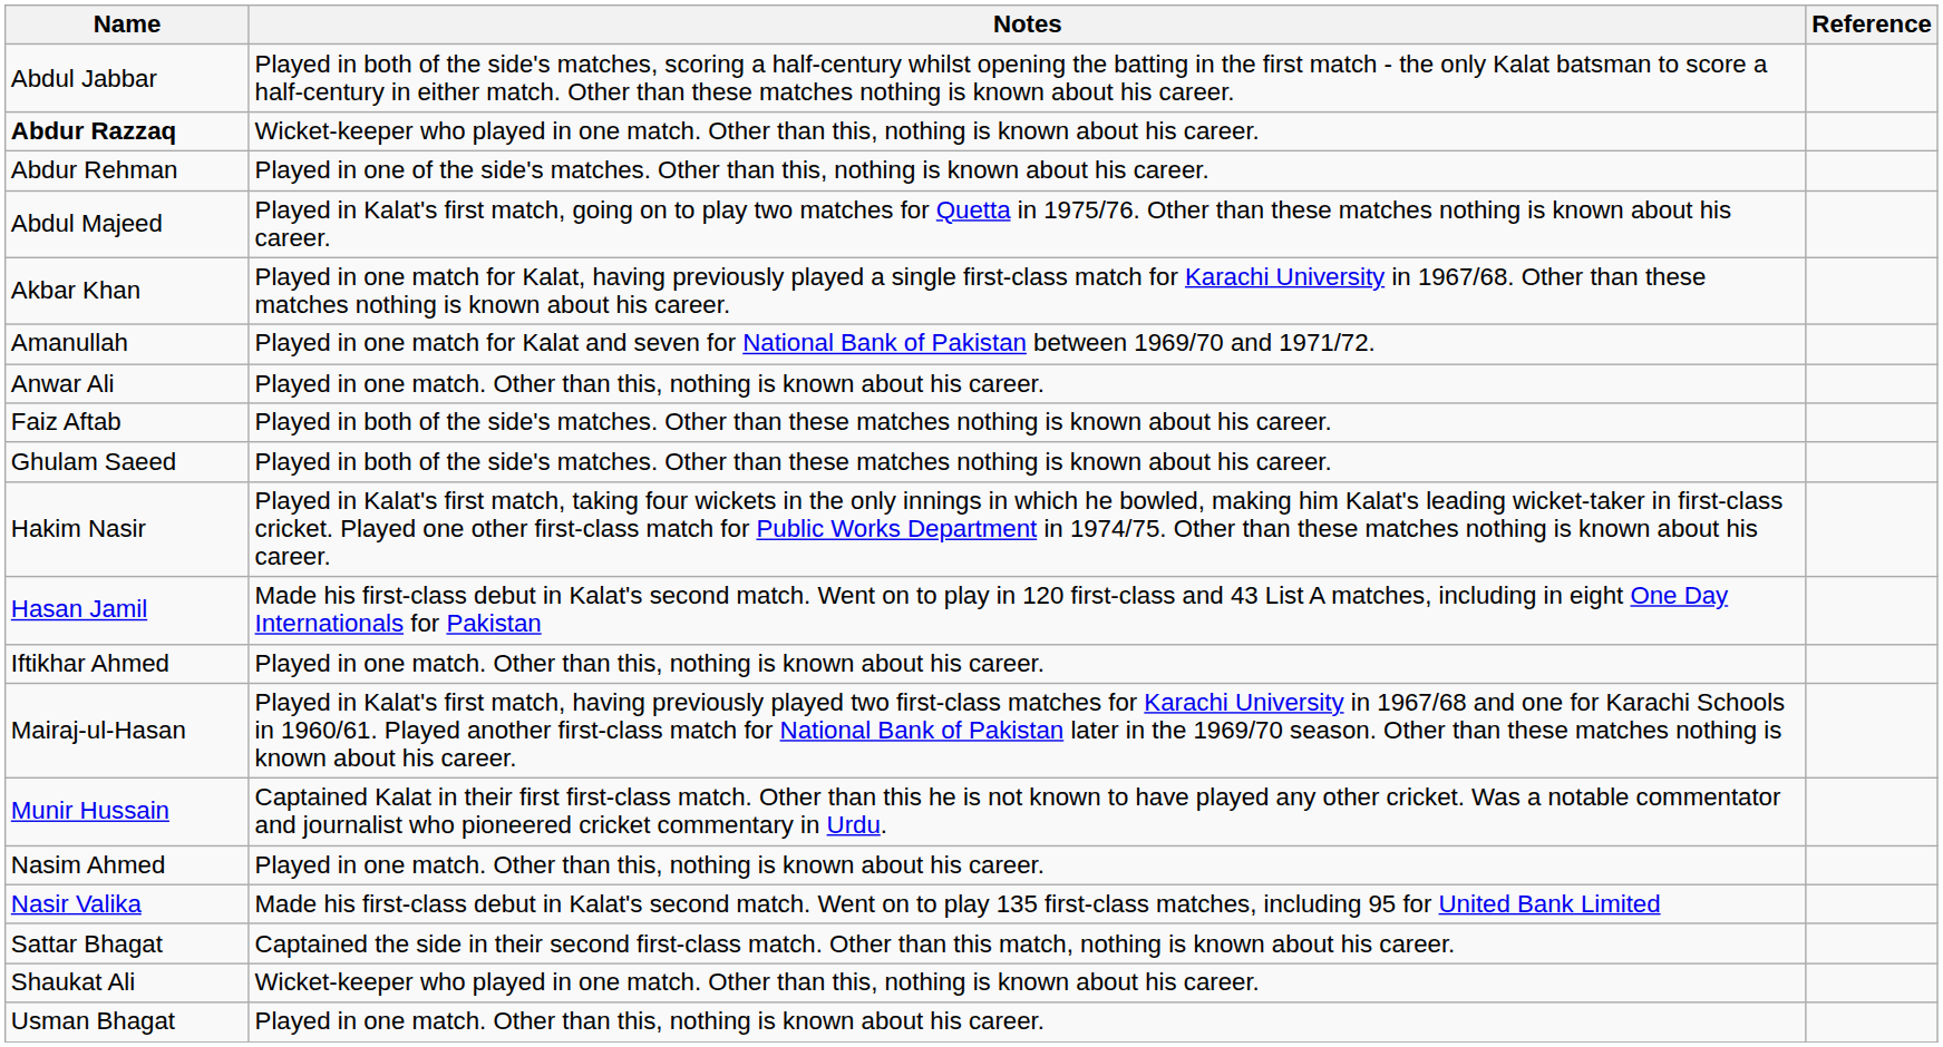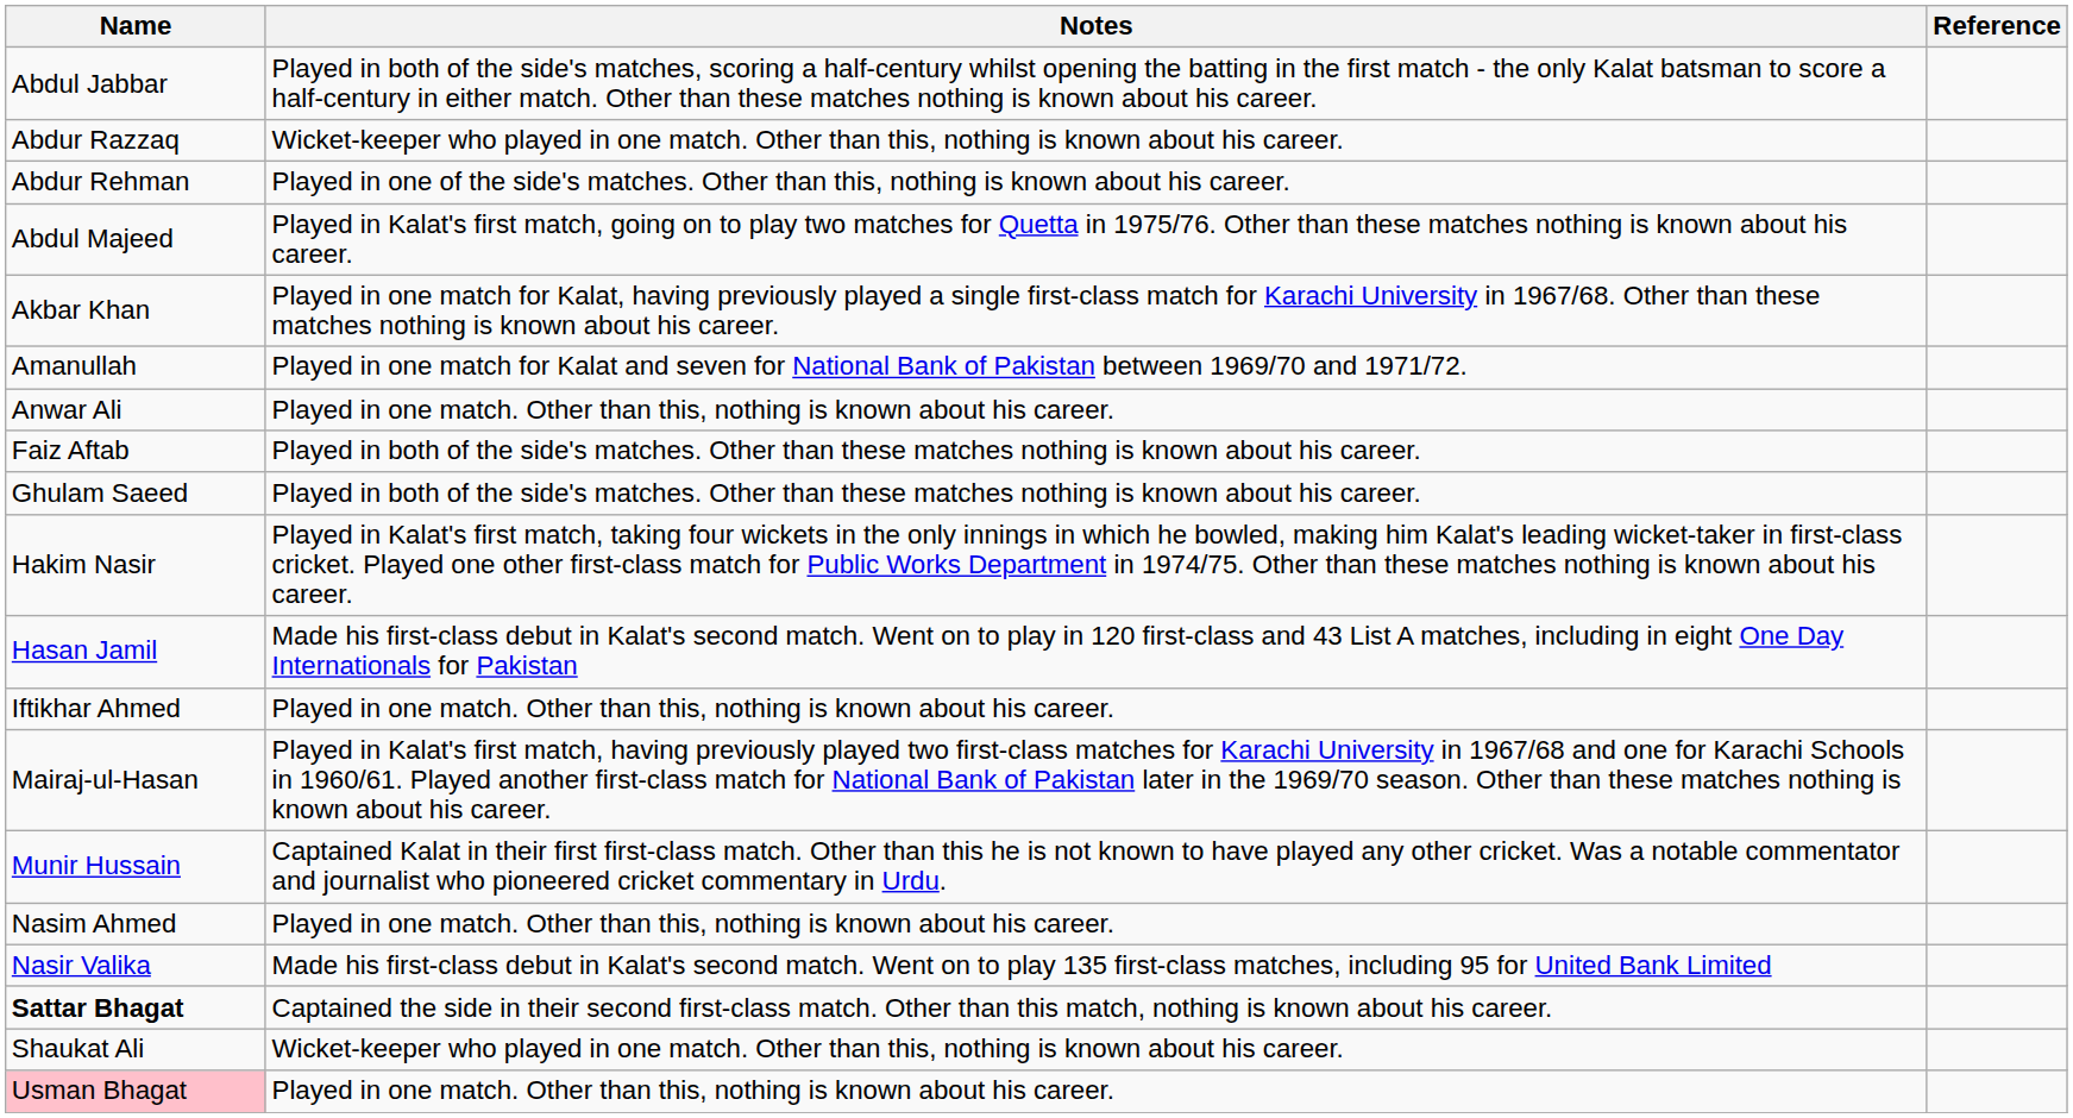Abdur Razzaq | Name: bold -> normal
Sattar Bhagat | Name: normal -> bold
Usman Bhagat | Name: no background -> pink background
